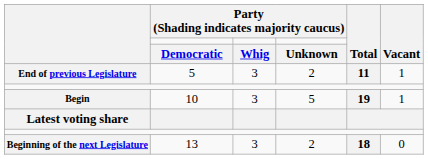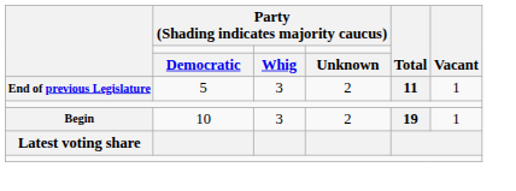Begin | column 4: 5 -> 2
- row: Beginning of the next Legislature | 13 | 3 | 2 | 18 | 0
